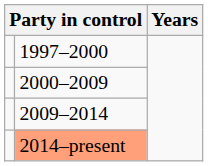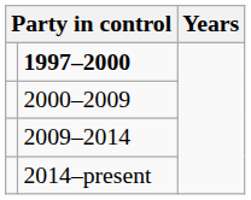1997–2000 | column 2: normal -> bold
2014–present | column 2: lightsalmon background -> no background
